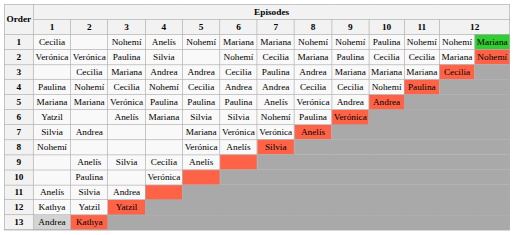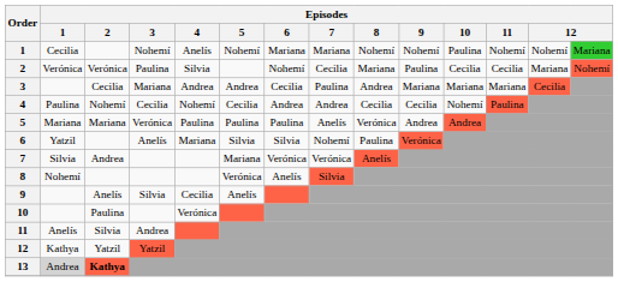13 | Episodes / 2: normal -> bold
